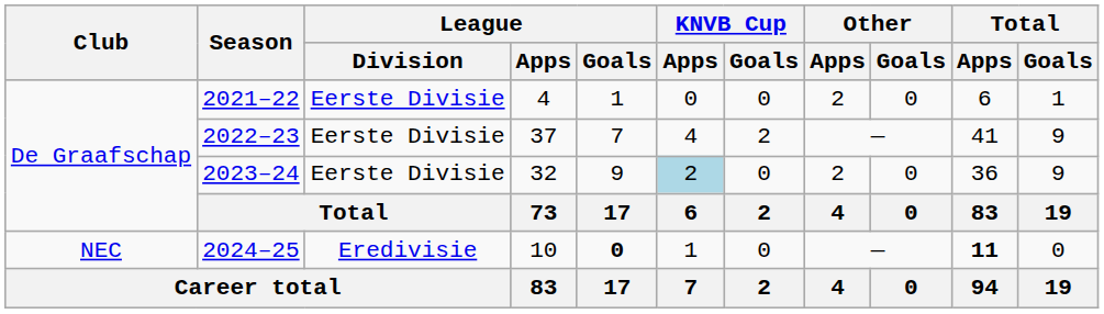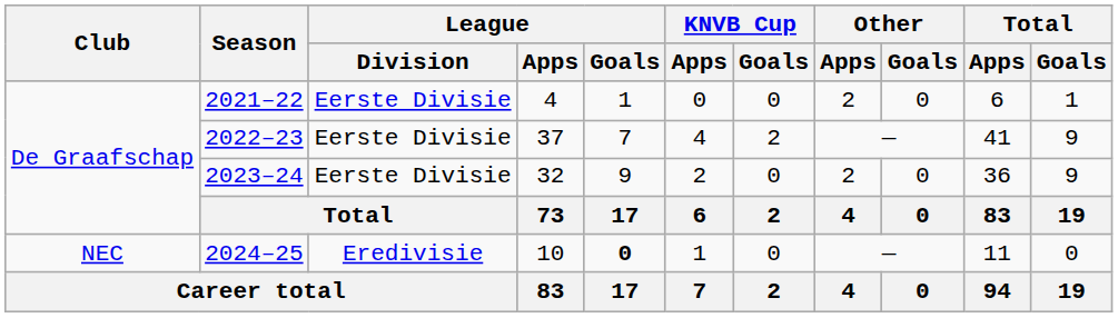2023–24 | KNVB Cup / Apps: lightblue background -> no background
2024–25 | Total / Apps: bold -> normal
